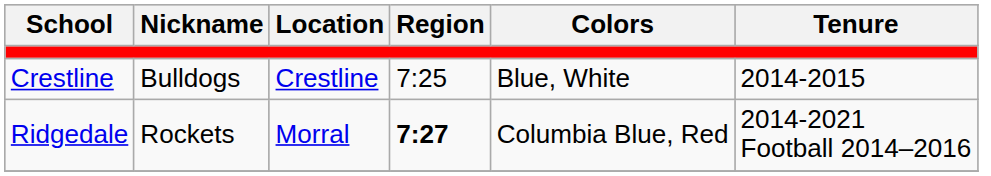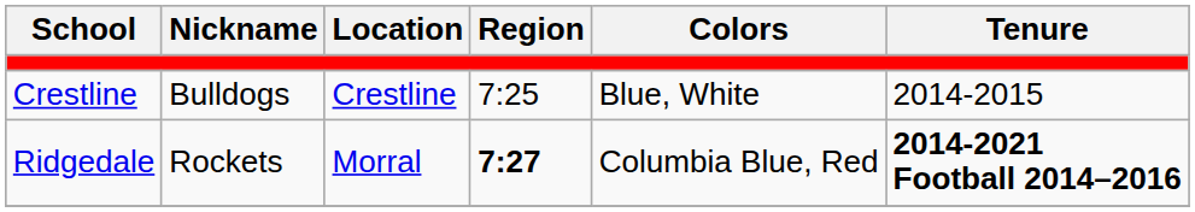Ridgedale | Tenure: normal -> bold
